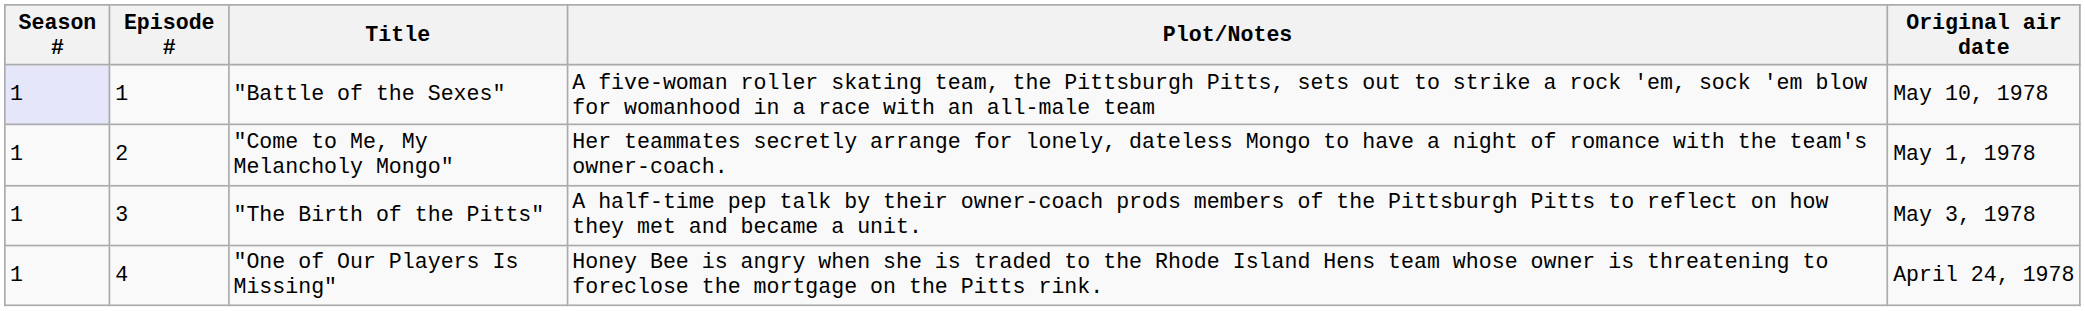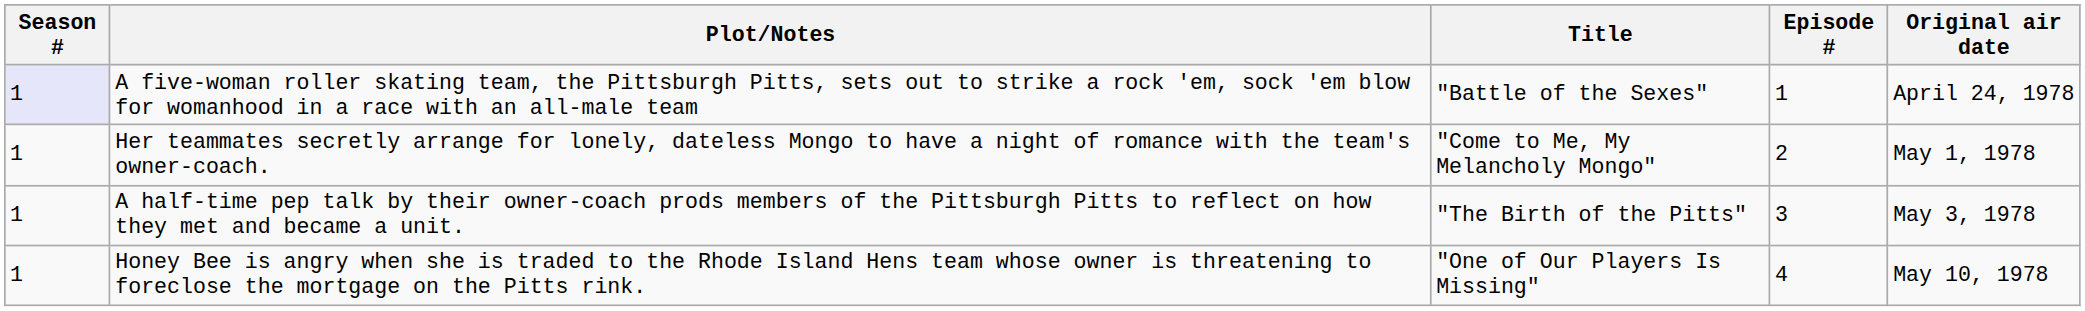columns swapped: Episode # <-> Plot/Notes
"Battle of the Sexes" | Original air date: May 10, 1978 -> April 24, 1978
"One of Our Players Is Missing" | Original air date: April 24, 1978 -> May 10, 1978
